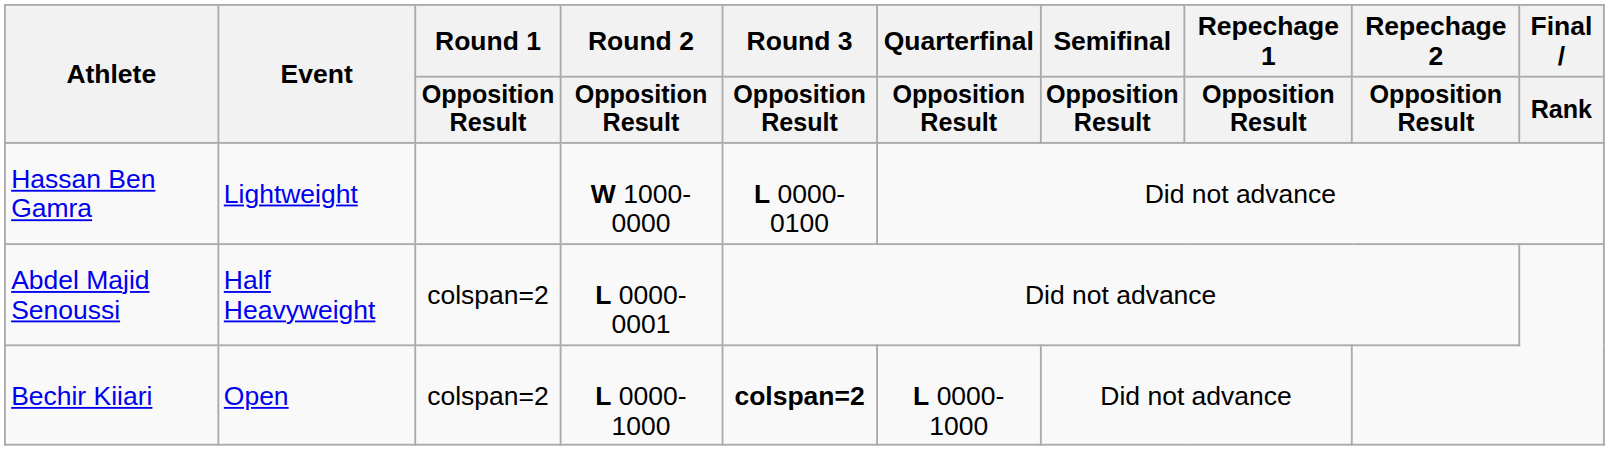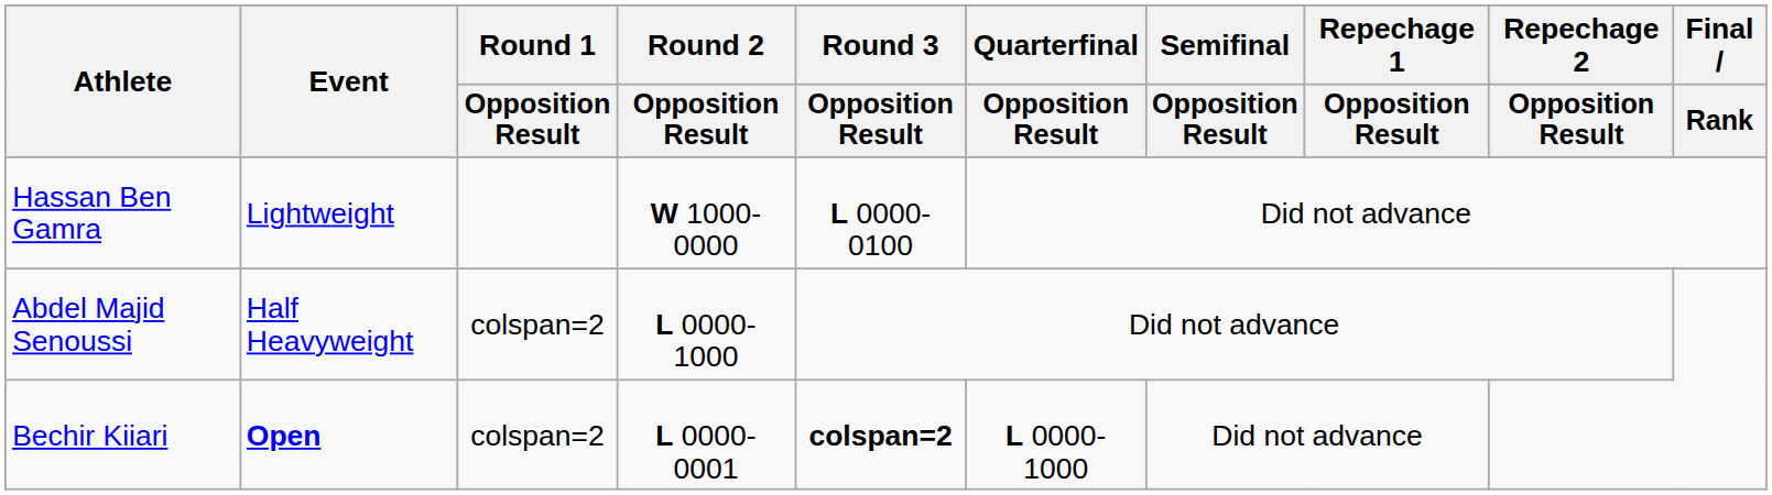Abdel Majid Senoussi | Round 2 / Opposition Result: L 0000-0001 -> L 0000-1000
Bechir Kiiari | Event: normal -> bold
Bechir Kiiari | Round 2 / Opposition Result: L 0000-1000 -> L 0000-0001
